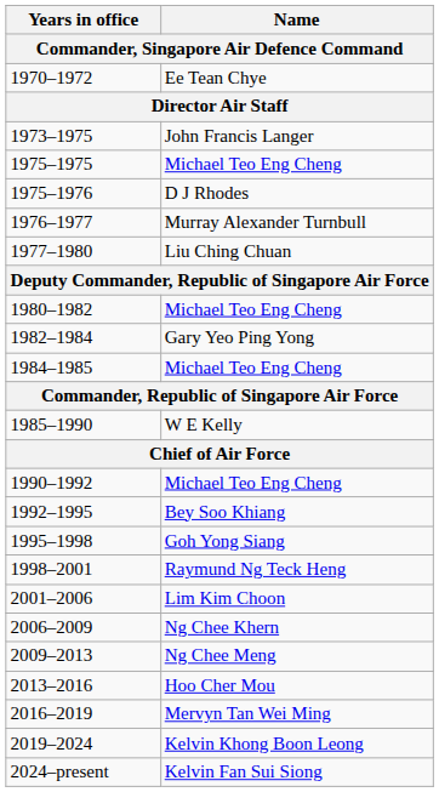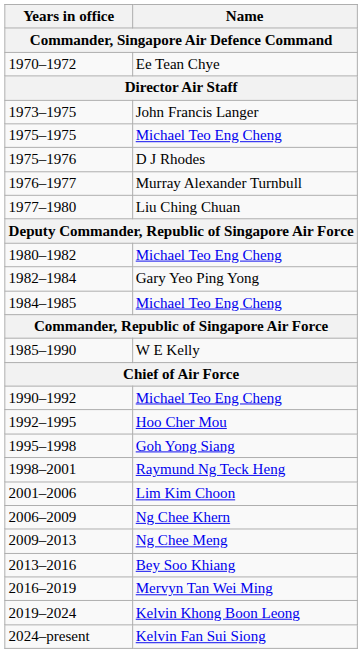1992–1995 | Name: Bey Soo Khiang -> Hoo Cher Mou
2013–2016 | Name: Hoo Cher Mou -> Bey Soo Khiang
